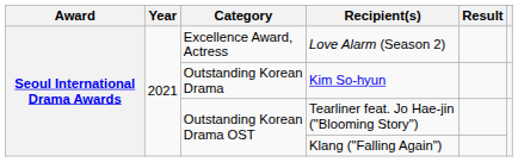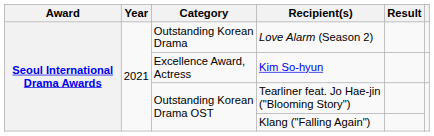Love Alarm (Season 2) | Category: Excellence Award, Actress -> Outstanding Korean Drama
Kim So-hyun | Category: Outstanding Korean Drama -> Excellence Award, Actress
